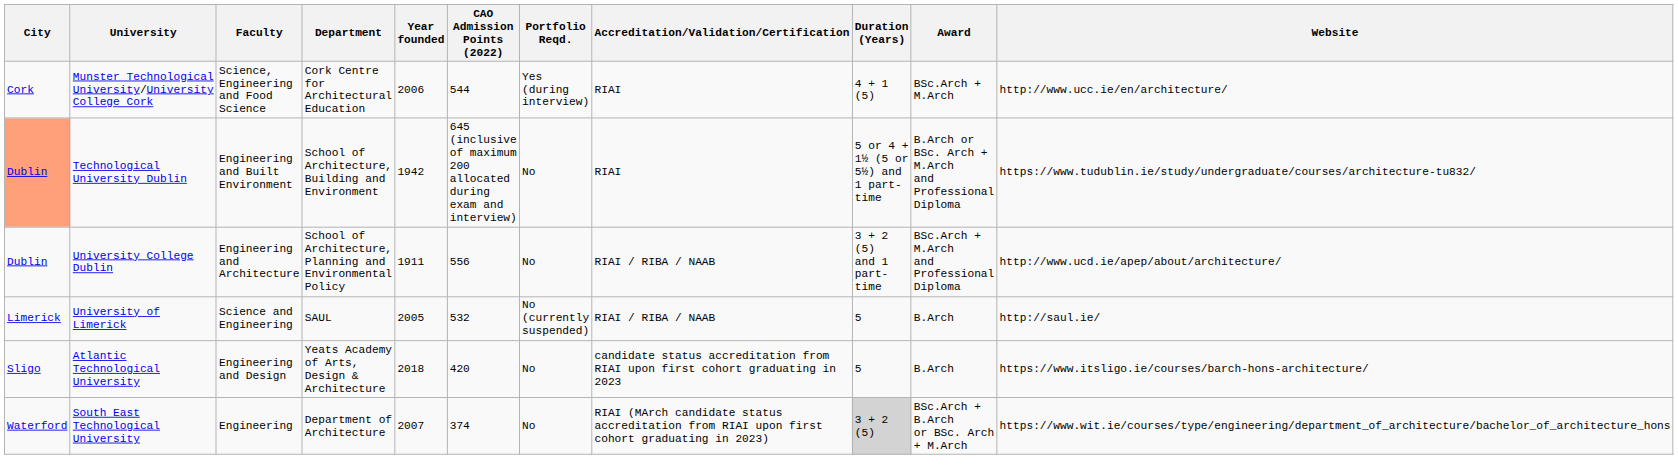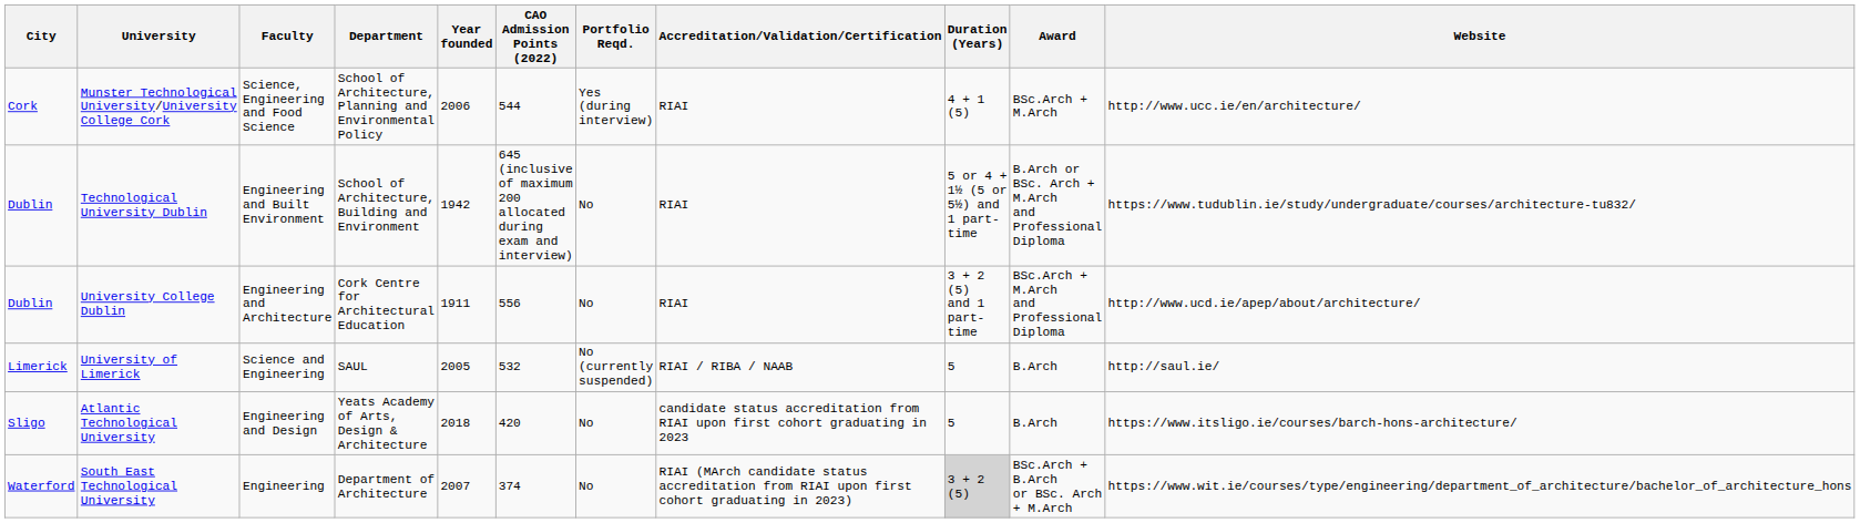Munster Technological University/University College Cork | Department: Cork Centre for Architectural Education -> School of Architecture, Planning and Environmental Policy
Technological University Dublin | City: lightsalmon background -> no background
University College Dublin | Department: School of Architecture, Planning and Environmental Policy -> Cork Centre for Architectural Education
University College Dublin | Accreditation/Validation/Certification: RIAI / RIBA / NAAB -> RIAI
